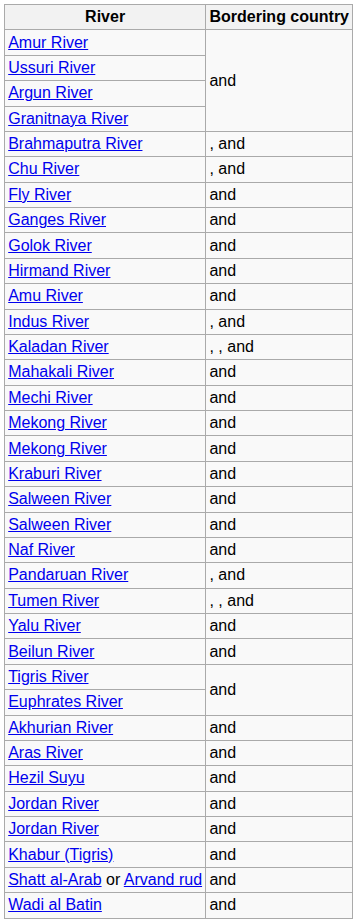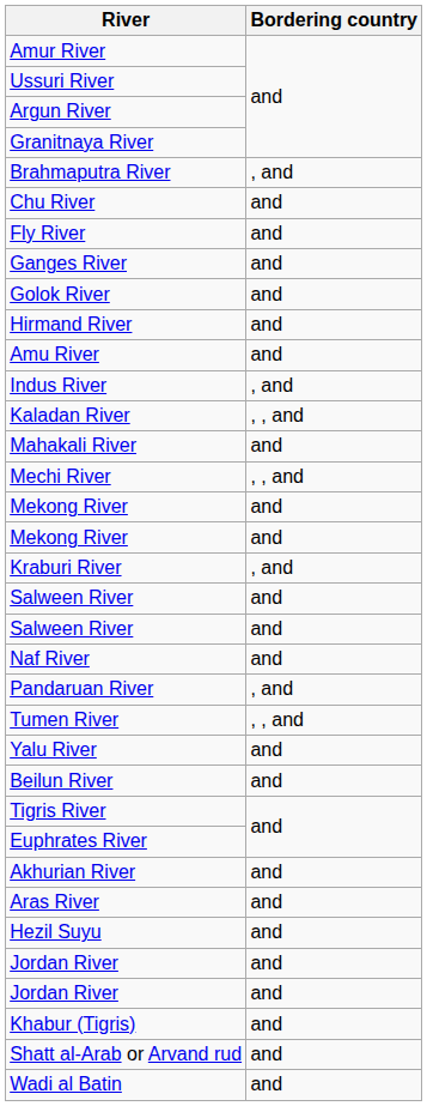row 7 | Bordering country: , and -> and
row 16 | Bordering country: and -> , , and
row 19 | Bordering country: and -> , and
